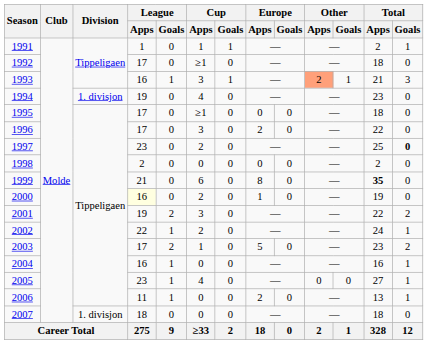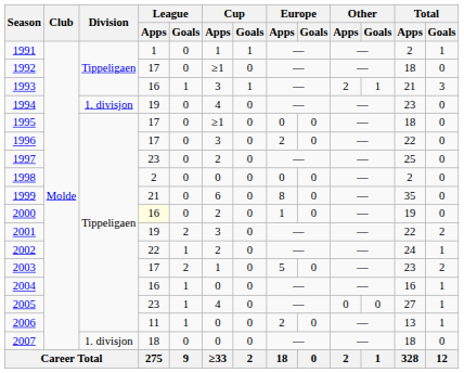1993 | Other / Apps: lightsalmon background -> no background
1997 | Total / Goals: bold -> normal
1999 | Total / Apps: bold -> normal
